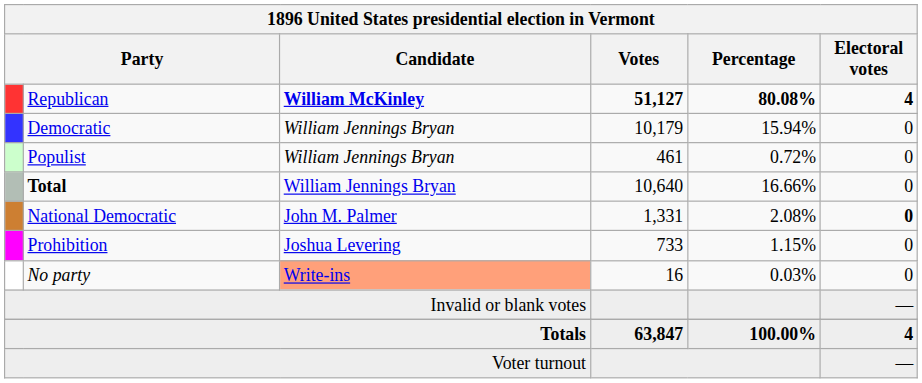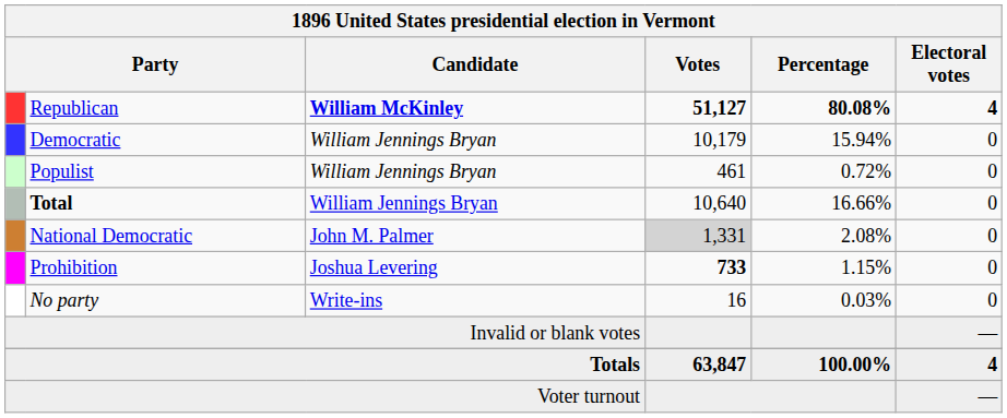National Democratic | Votes: no background -> lightgrey background
National Democratic | Electoral votes: bold -> normal
Prohibition | Votes: normal -> bold
No party | Candidate: lightsalmon background -> no background
